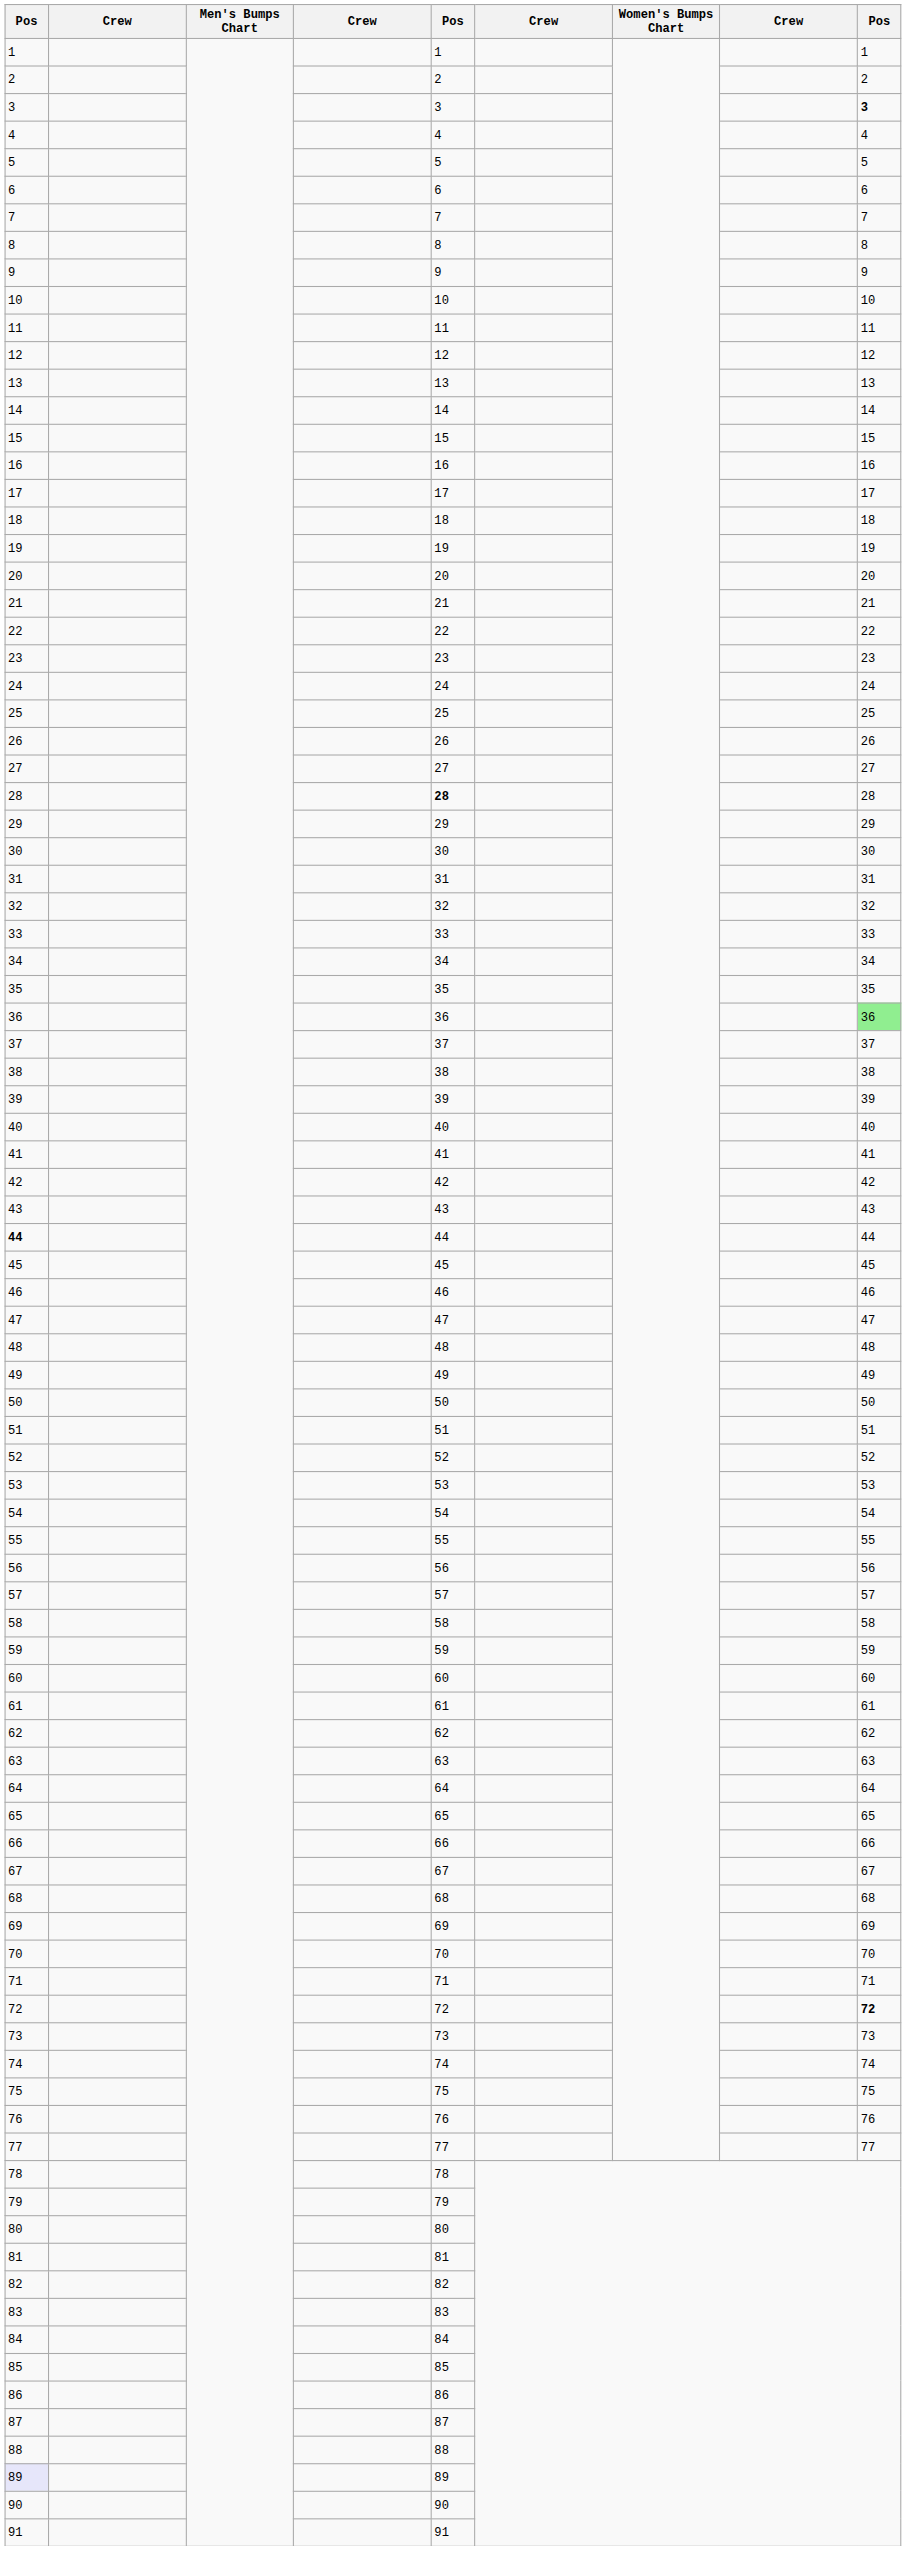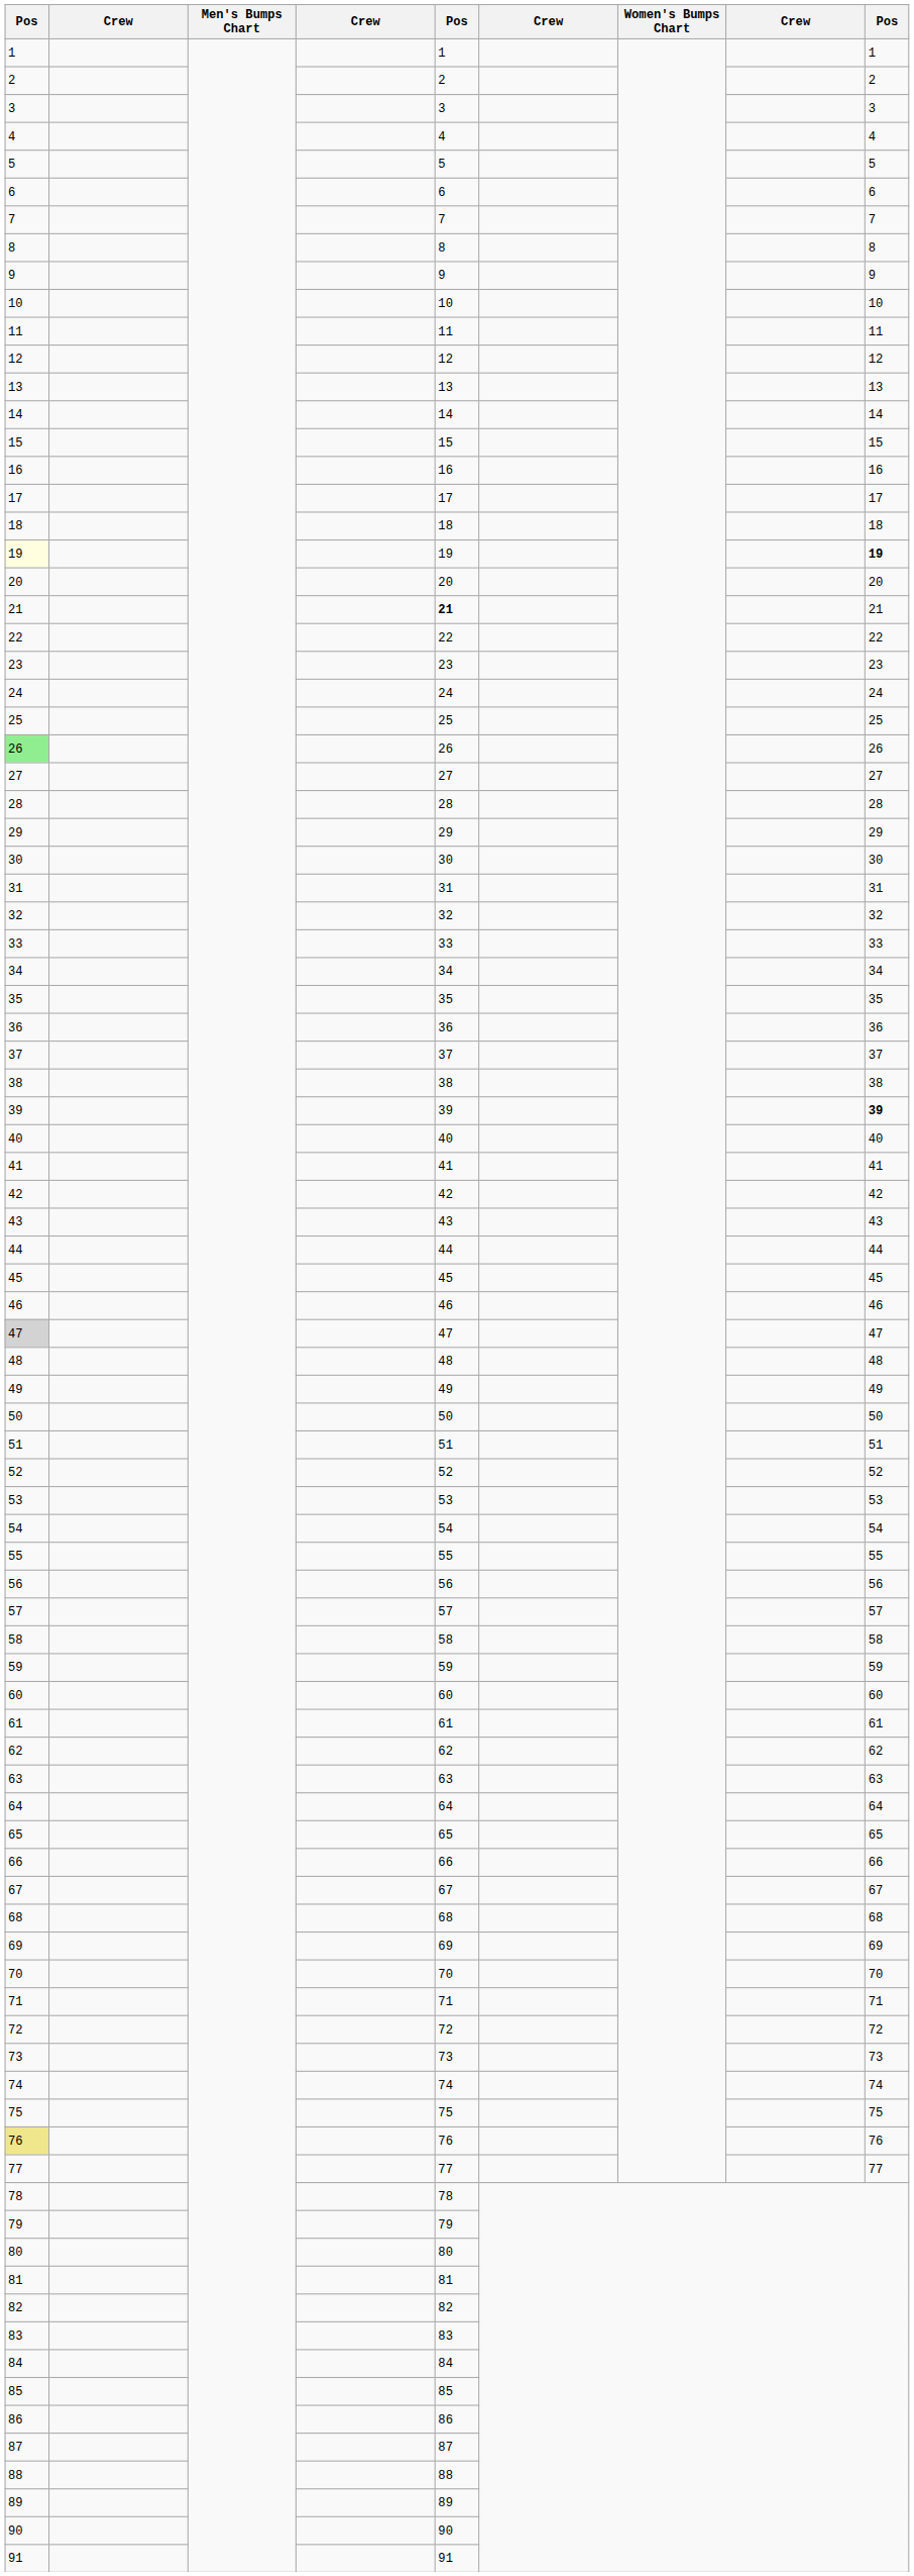row 4 | column 9: bold -> normal
row 20 | column 1: no background -> lightyellow background
row 20 | column 9: normal -> bold
row 22 | column 5: normal -> bold
row 27 | column 1: no background -> lightgreen background
row 29 | column 5: bold -> normal
row 37 | column 9: lightgreen background -> no background
row 40 | column 9: normal -> bold
row 45 | column 1: bold -> normal
row 48 | column 1: no background -> lightgrey background
row 73 | column 9: bold -> normal
row 77 | column 1: no background -> khaki background
row 90 | column 1: lavender background -> no background
